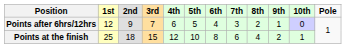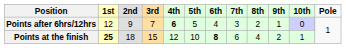Points after 6hrs/12hrs | 4th: normal -> bold
Points at the finish | 1st: normal -> bold
Points at the finish | 6th: normal -> bold
